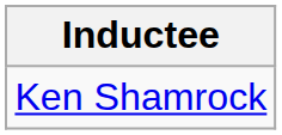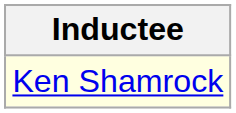row 2 | column 1: no background -> lightyellow background
